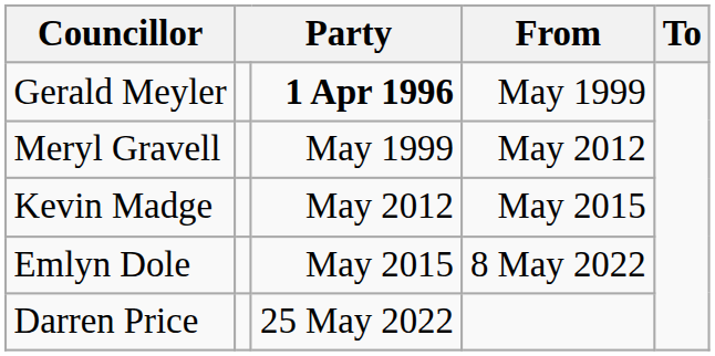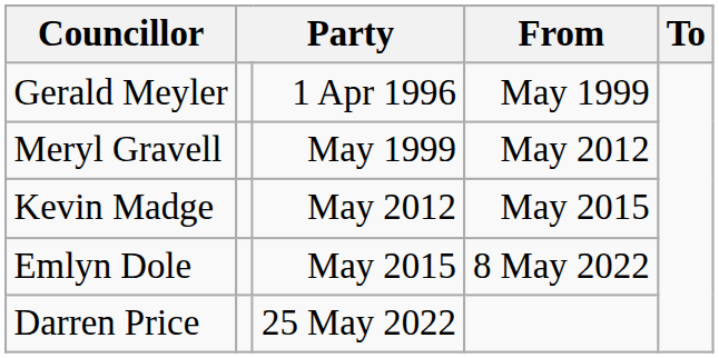Gerald Meyler | column 3: bold -> normal
